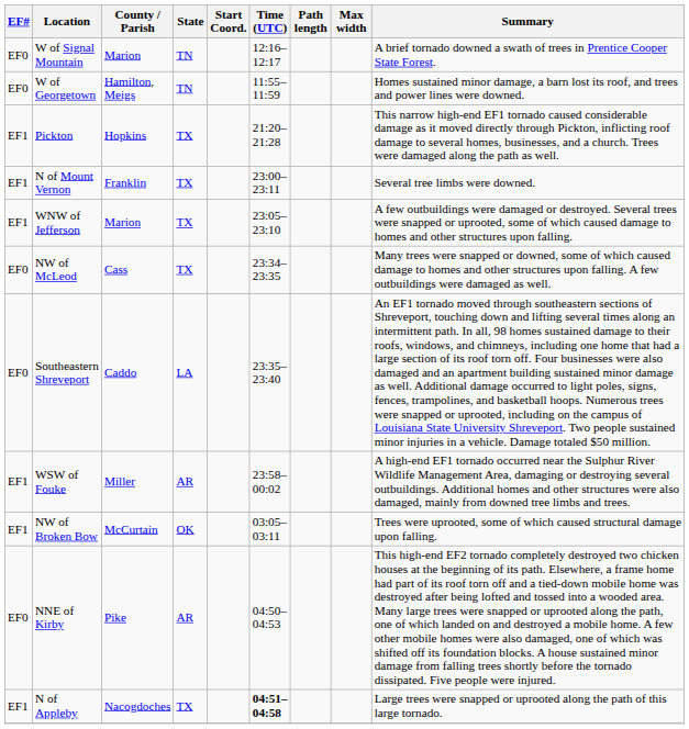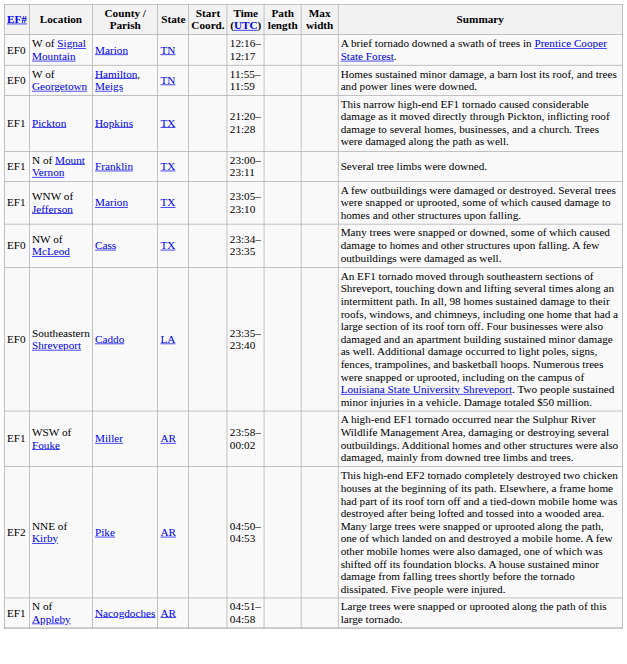- row: EF1 | NW of Broken Bow | McCurtain | OK | 03:05–03:11 | Trees were uprooted, some of which caused structural damage upon falling.
NNE of Kirby | EF#: EF0 -> EF2
N of Appleby | State: TX -> AR
N of Appleby | Time (UTC): bold -> normal
